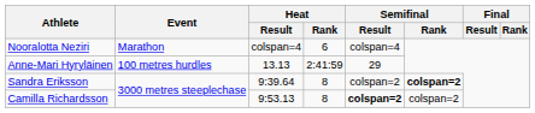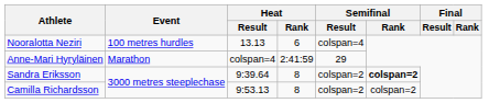Nooralotta Neziri | Event: Marathon -> 100 metres hurdles
Nooralotta Neziri | Heat / Result: colspan=4 -> 13.13
Anne-Mari Hyryläinen | Event: 100 metres hurdles -> Marathon
Anne-Mari Hyryläinen | Heat / Result: 13.13 -> colspan=4
Camilla Richardsson | Semifinal / Result: bold -> normal
